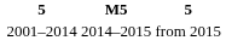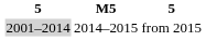from 2015 | column 1: no background -> lightgrey background
